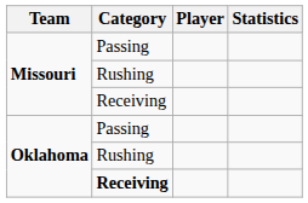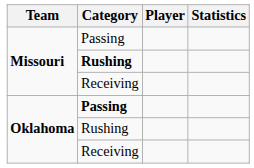Missouri / Rushing | Category: normal -> bold
Oklahoma / Passing | Category: normal -> bold
Oklahoma / Receiving | Category: bold -> normal
